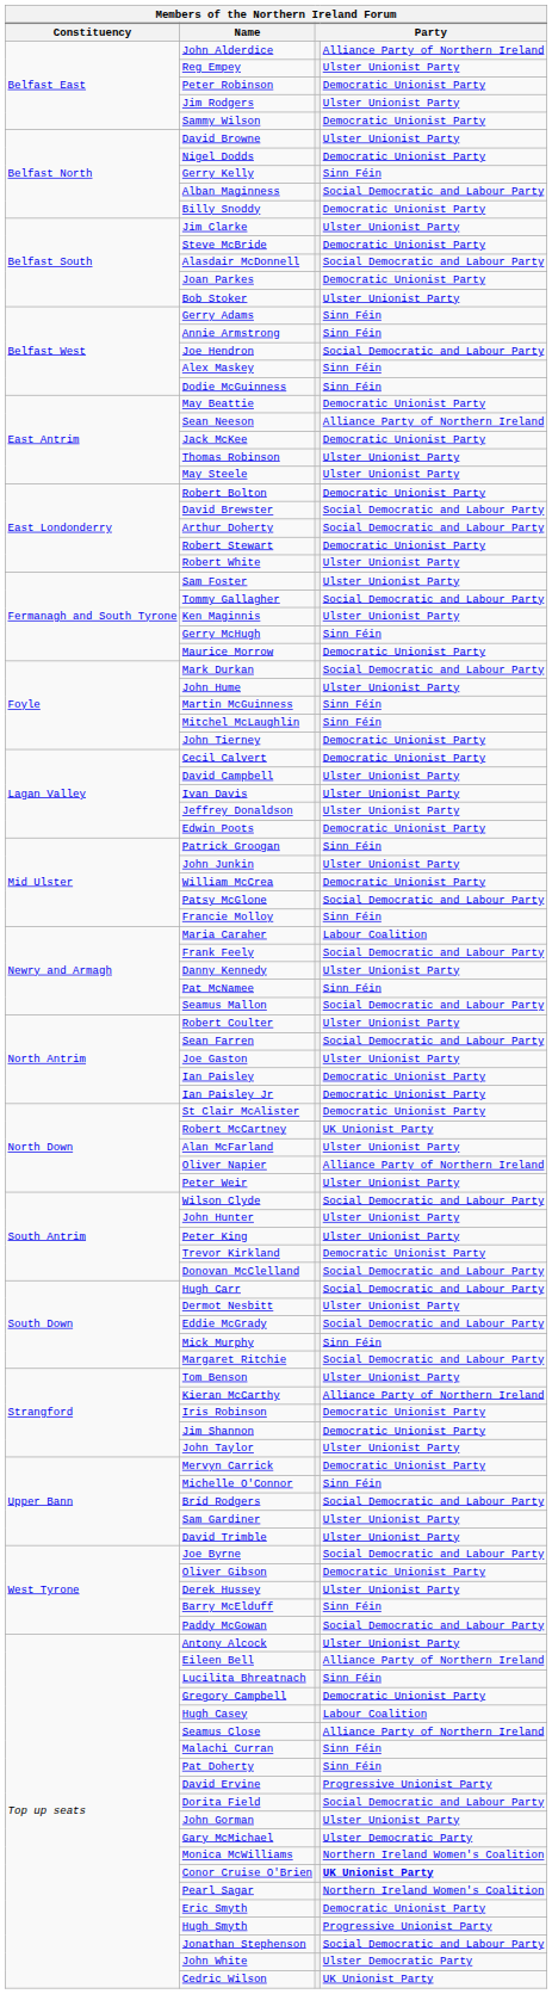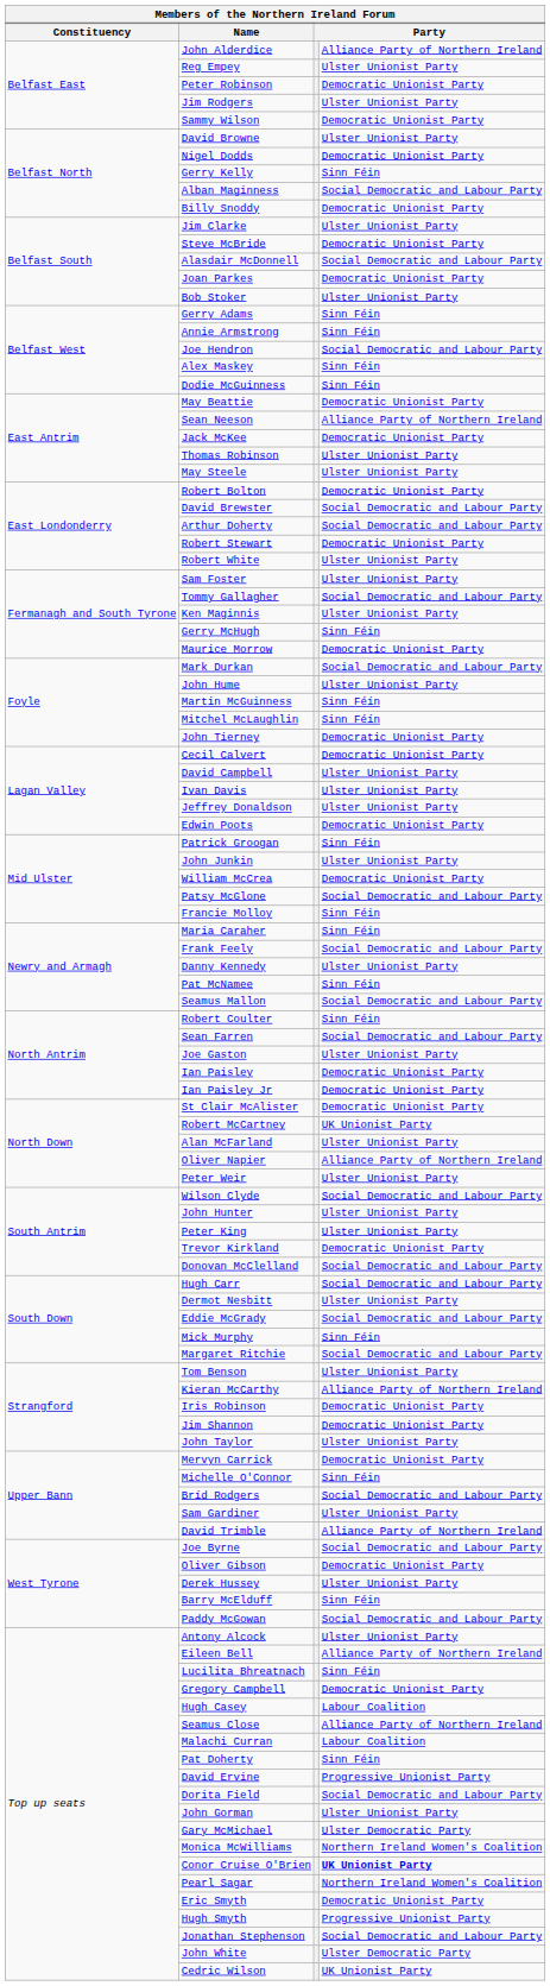Maria Caraher | column 4: Labour Coalition -> Sinn Féin
Robert Coulter | column 4: Ulster Unionist Party -> Sinn Féin
David Trimble | column 4: Ulster Unionist Party -> Alliance Party of Northern Ireland
Malachi Curran | column 4: Sinn Féin -> Labour Coalition
